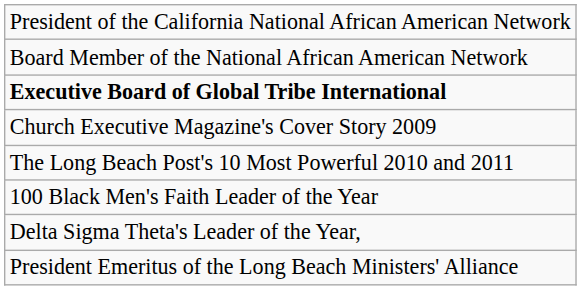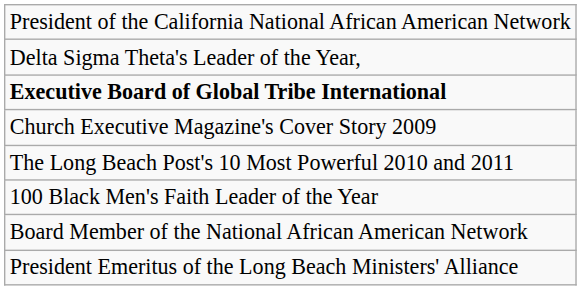row 2 | column 1: Board Member of the National African American Network -> Delta Sigma Theta's Leader of the Year,
row 7 | column 1: Delta Sigma Theta's Leader of the Year, -> Board Member of the National African American Network
